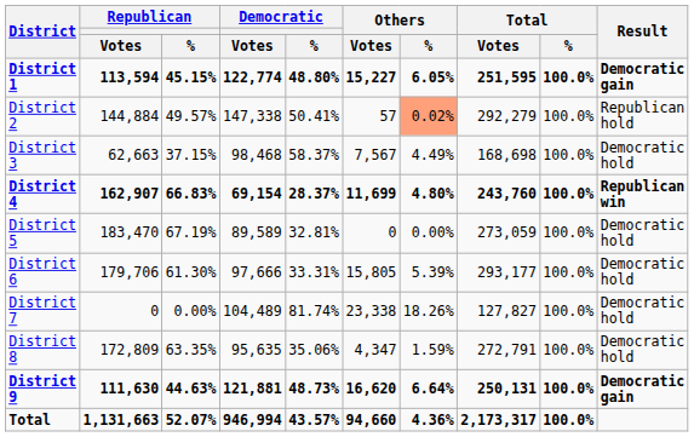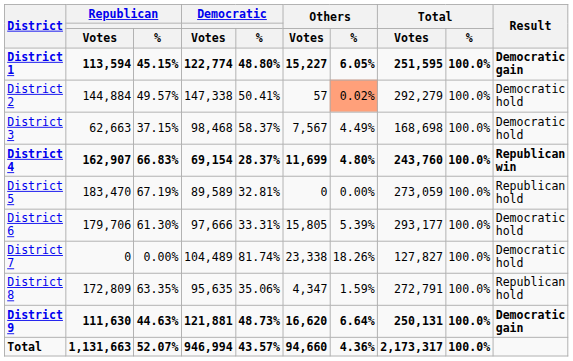District 2 | Result: Republican hold -> Democratic hold
District 5 | Result: Democratic hold -> Republican hold
District 8 | Result: Democratic hold -> Republican hold
